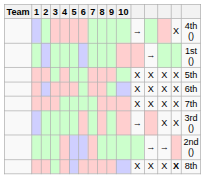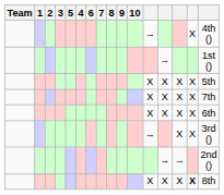columns swapped: 4 <-> 5
row 5 | column 16: 6th -> 7th
row 6 | column 16: 7th -> 6th
